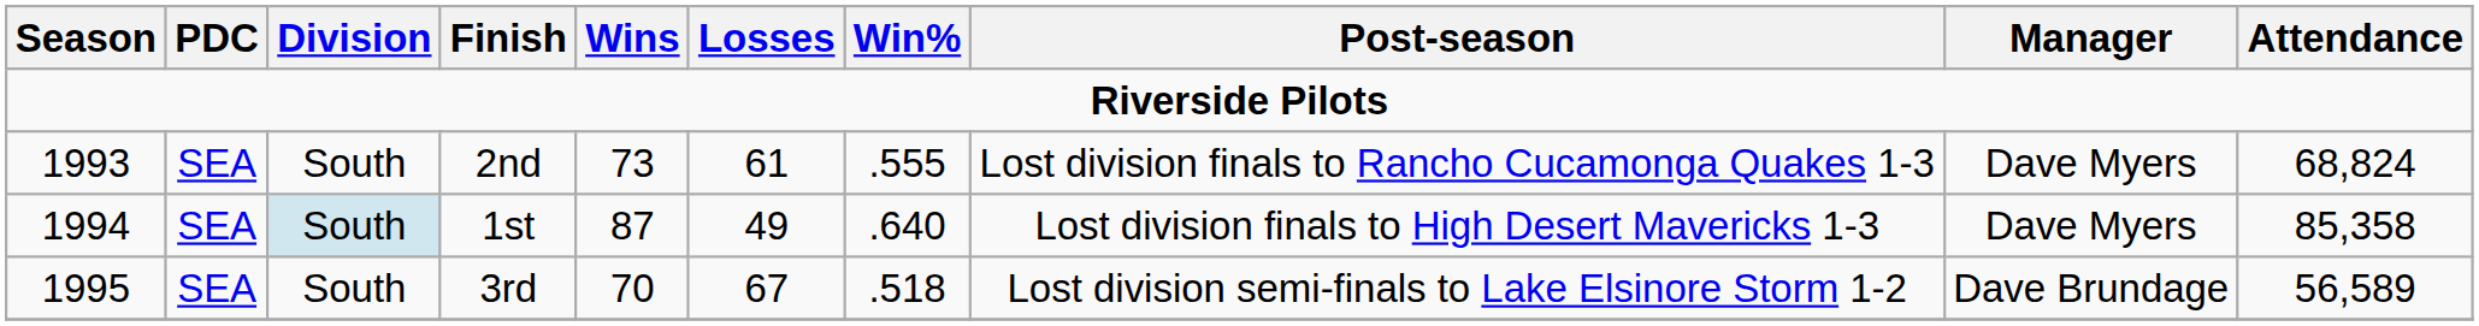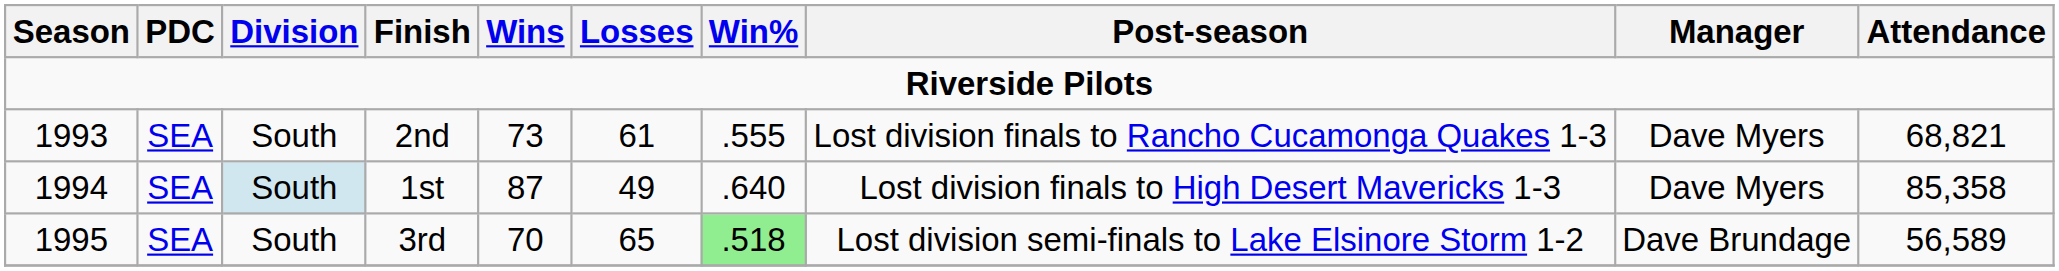2nd | Attendance: 68,824 -> 68,821
3rd | Losses: 67 -> 65
3rd | Win%: no background -> lightgreen background
